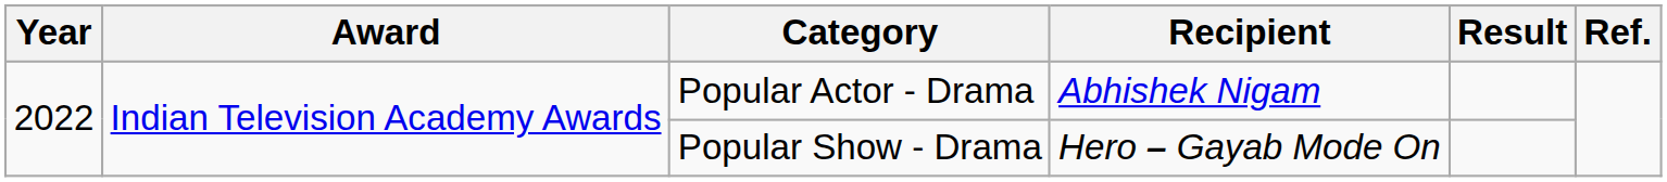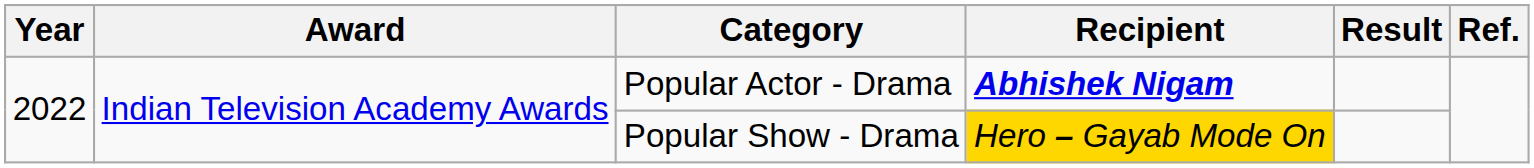Popular Actor - Drama | Recipient: normal -> bold
Popular Show - Drama | Recipient: no background -> gold background
